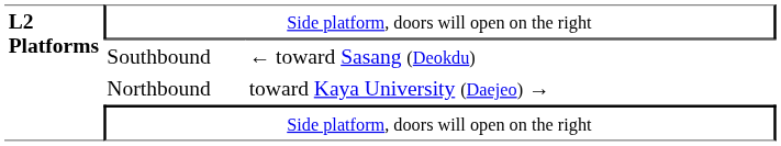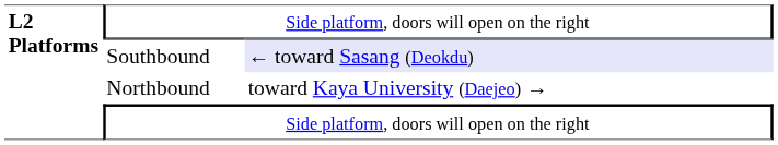Southbound | column 3: no background -> lavender background
